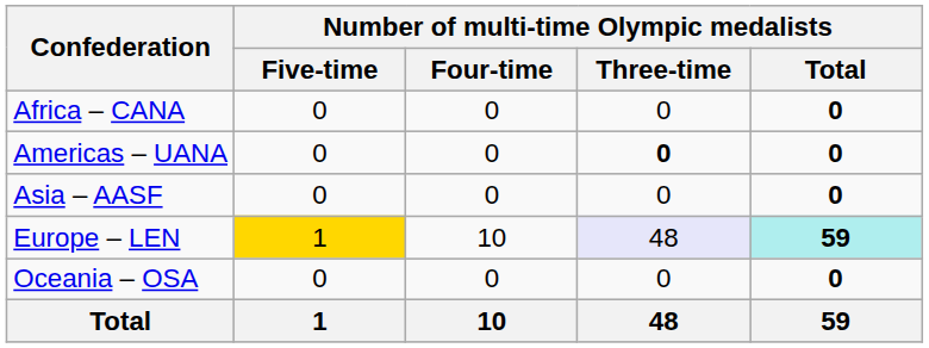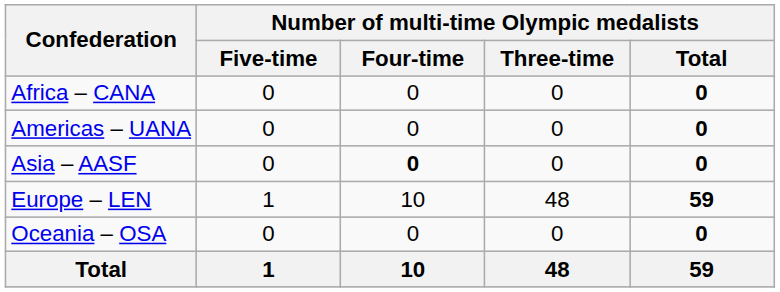Americas – UANA | Number of multi-time Olympic medalists / Three-time: bold -> normal
Asia – AASF | Number of multi-time Olympic medalists / Four-time: normal -> bold
Europe – LEN | Number of multi-time Olympic medalists / Five-time: gold background -> no background
Europe – LEN | Number of multi-time Olympic medalists / Three-time: lavender background -> no background
Europe – LEN | Number of multi-time Olympic medalists / Total: paleturquoise background -> no background
